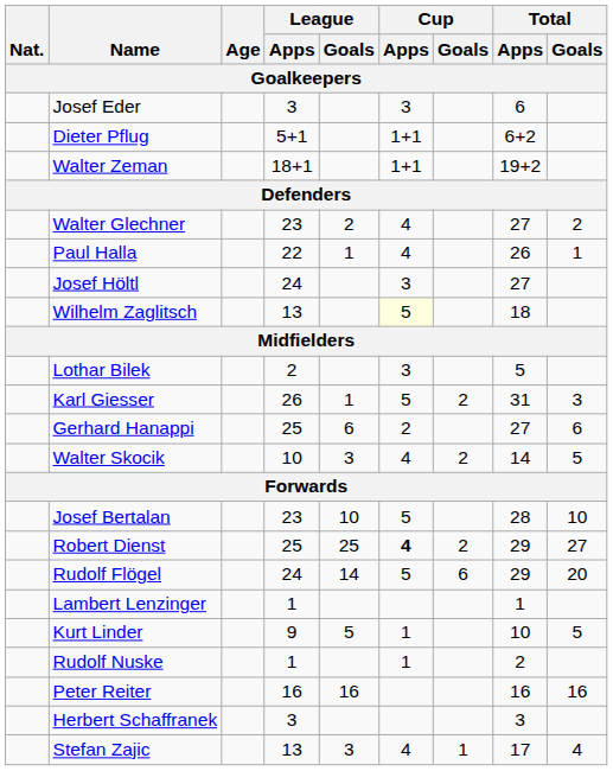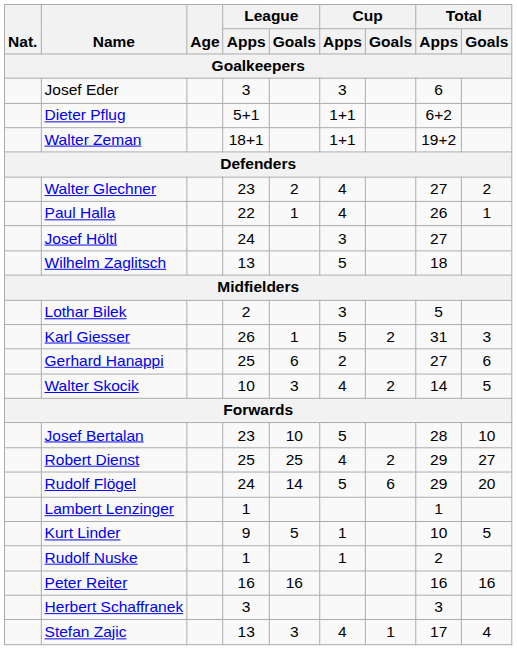Wilhelm Zaglitsch | Cup / Apps: lightyellow background -> no background
Robert Dienst | Cup / Apps: bold -> normal
